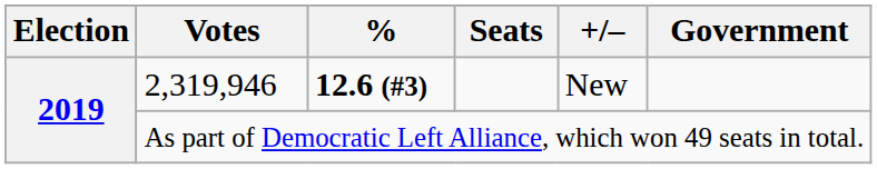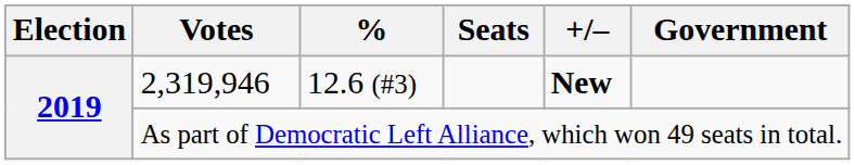2,319,946 | %: bold -> normal
2,319,946 | +/–: normal -> bold
